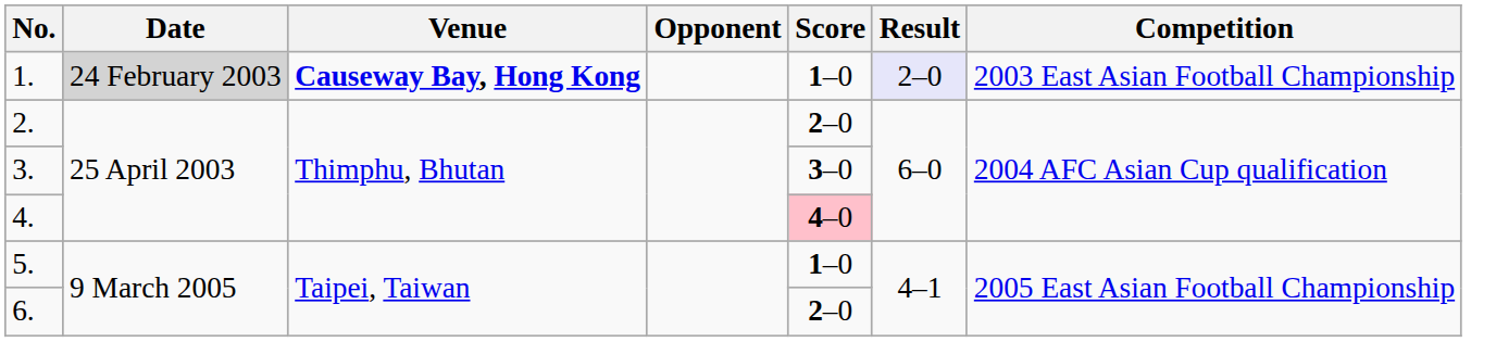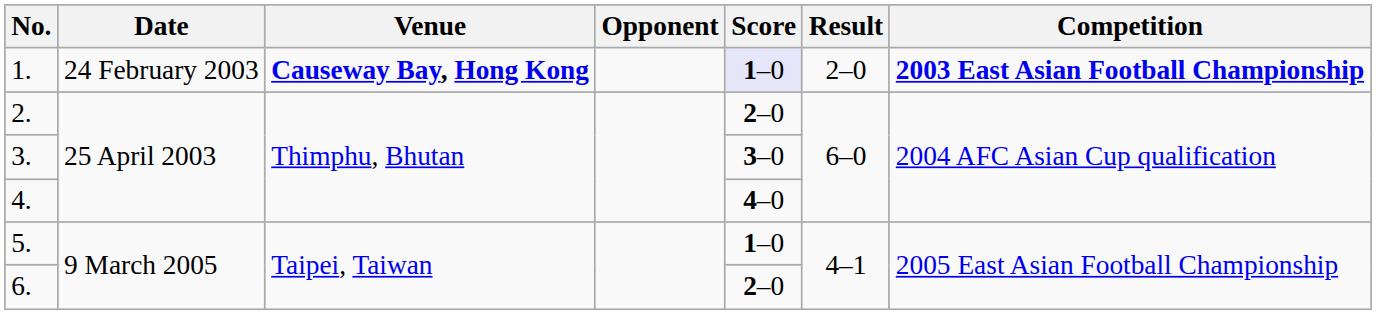1. | Date: lightgrey background -> no background
1. | Score: no background -> lavender background
1. | Result: lavender background -> no background
1. | Competition: normal -> bold
4. | Score: pink background -> no background
